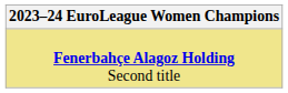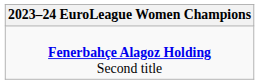row 2 | column 1: khaki background -> no background
